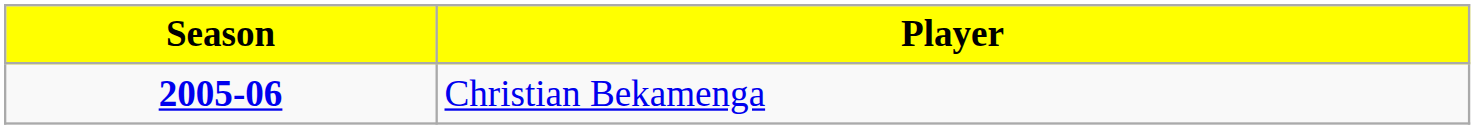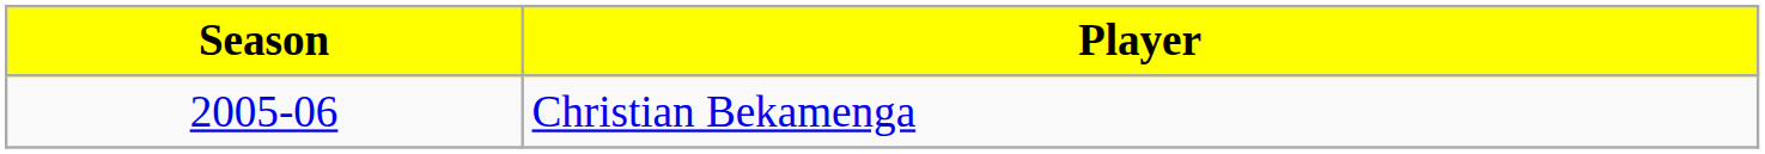Christian Bekamenga | Season: bold -> normal
